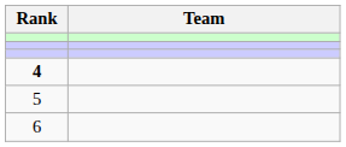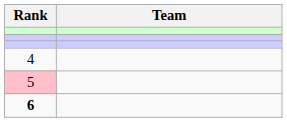row 5 | Rank: bold -> normal
row 6 | Rank: no background -> pink background
row 7 | Rank: normal -> bold
